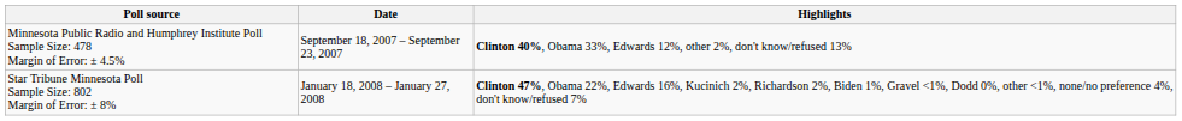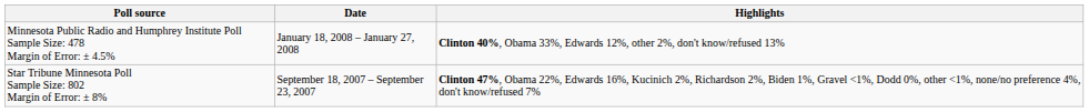row 2 | Date: September 18, 2007 – September 23, 2007 -> January 18, 2008 – January 27, 2008
row 3 | Date: January 18, 2008 – January 27, 2008 -> September 18, 2007 – September 23, 2007
